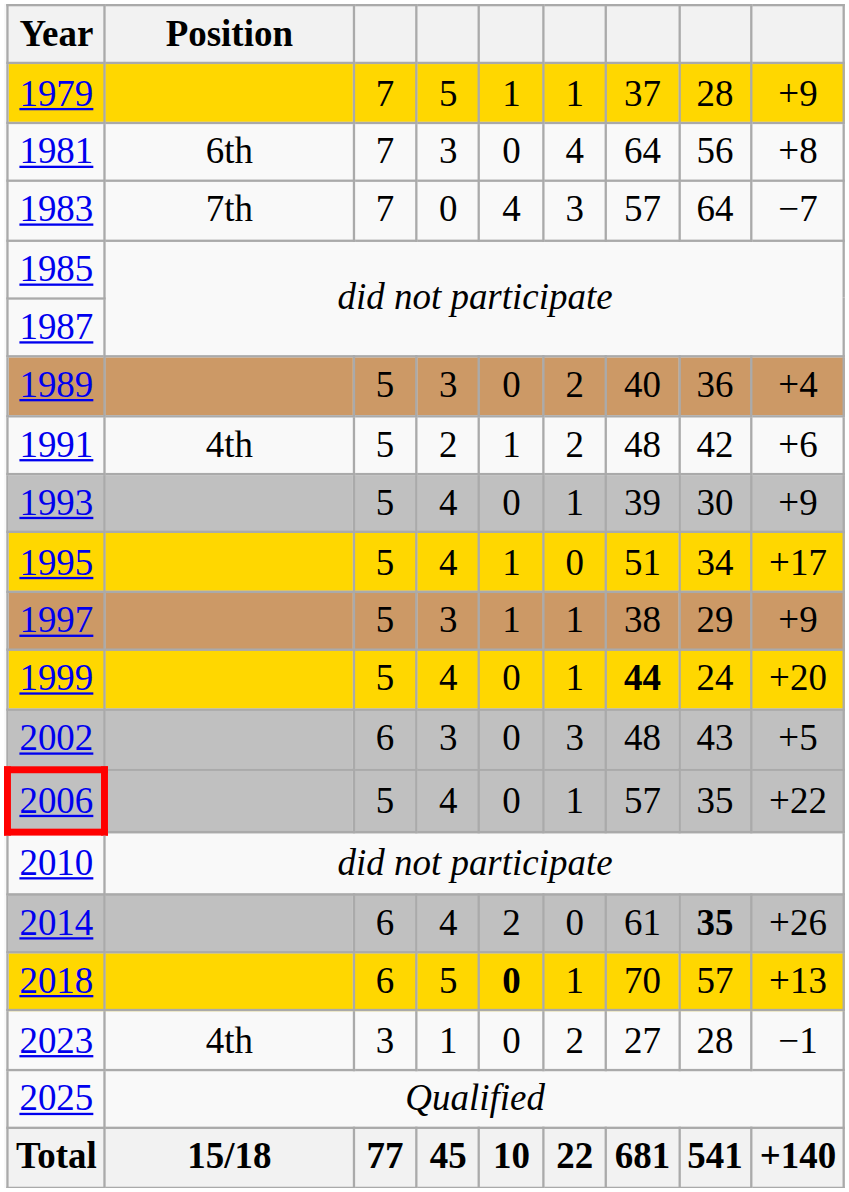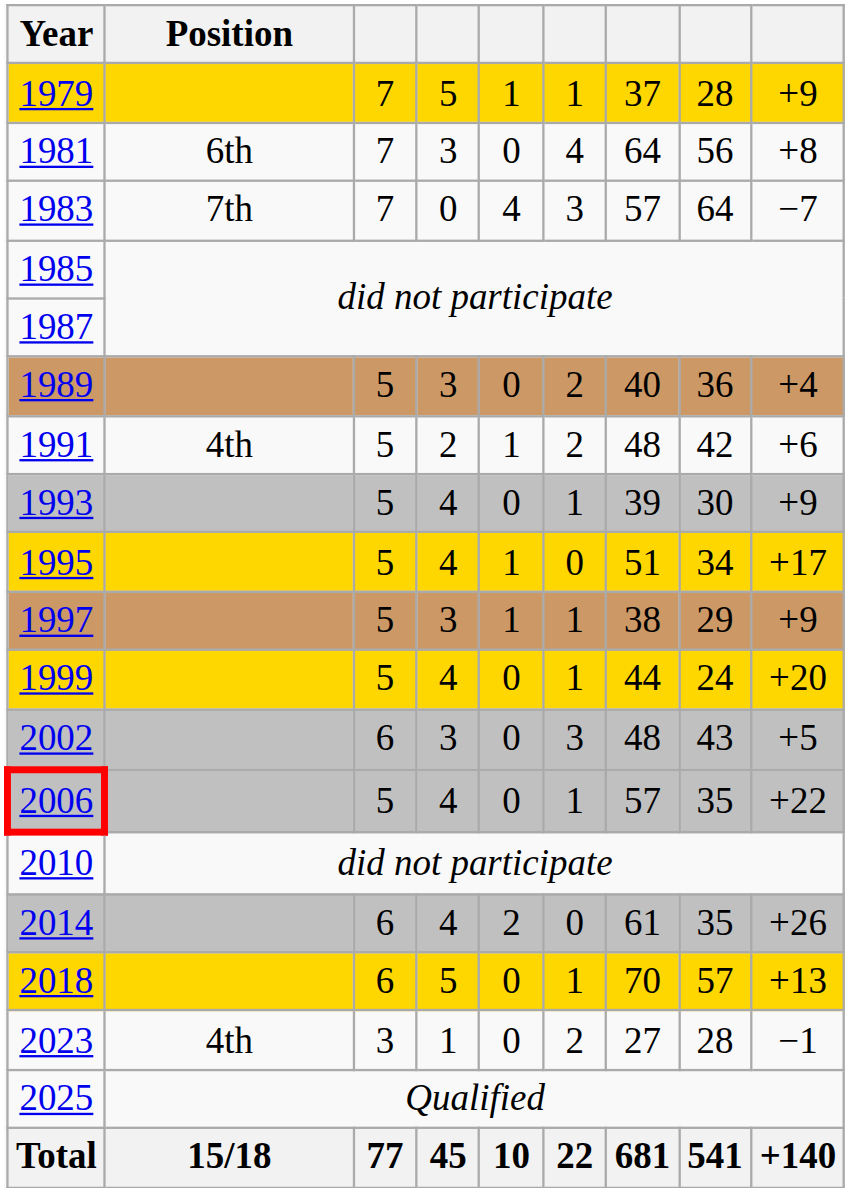1999 | column 7: bold -> normal
2014 | column 8: bold -> normal
2018 | column 5: bold -> normal
